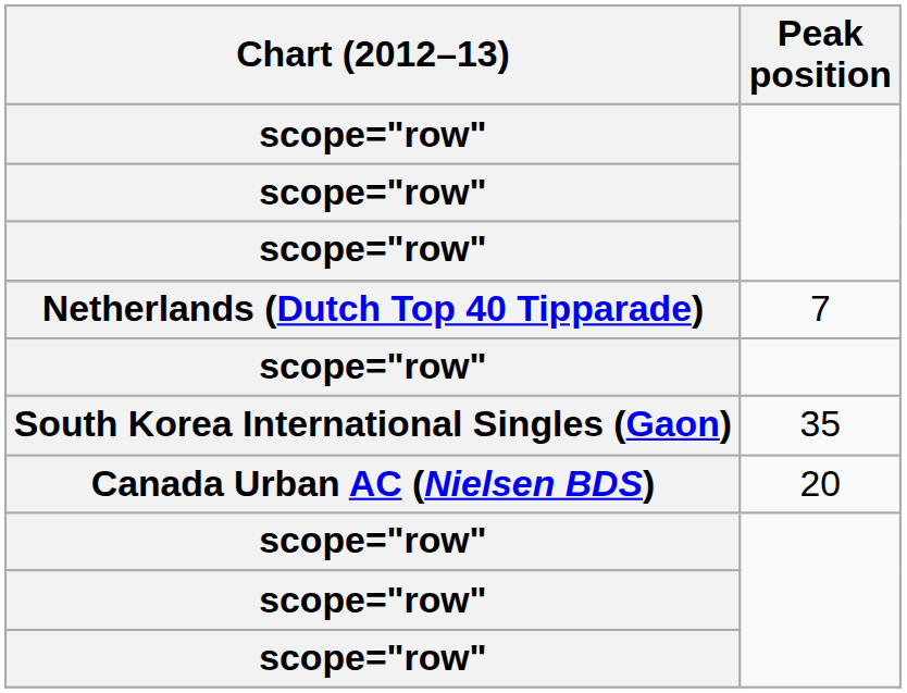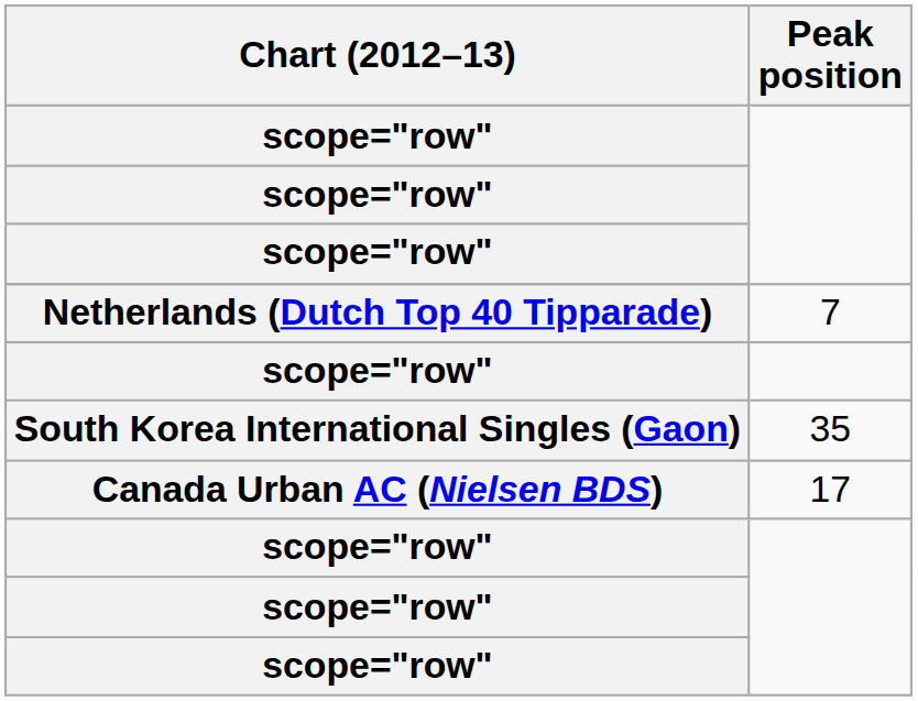Canada Urban AC (Nielsen BDS) | Peak position: 20 -> 17
